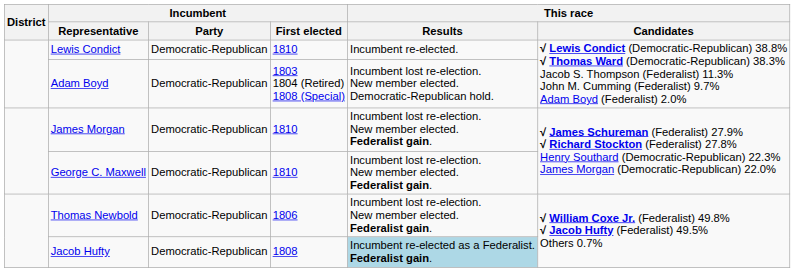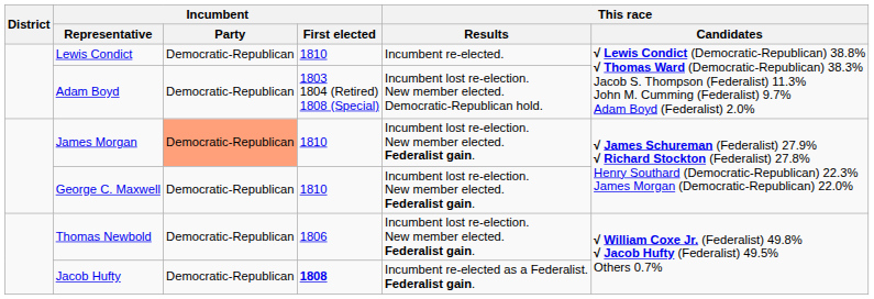James Morgan | Incumbent / Party: no background -> lightsalmon background
Jacob Hufty | Incumbent / First elected: normal -> bold
Jacob Hufty | This race / Results: lightblue background -> no background
